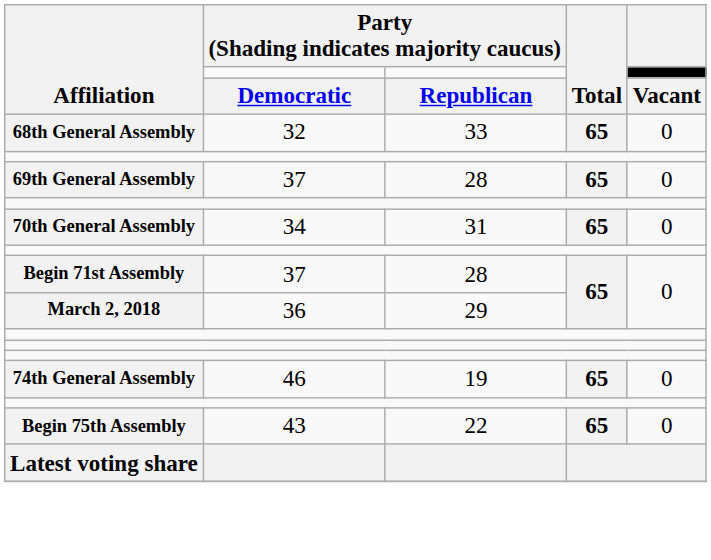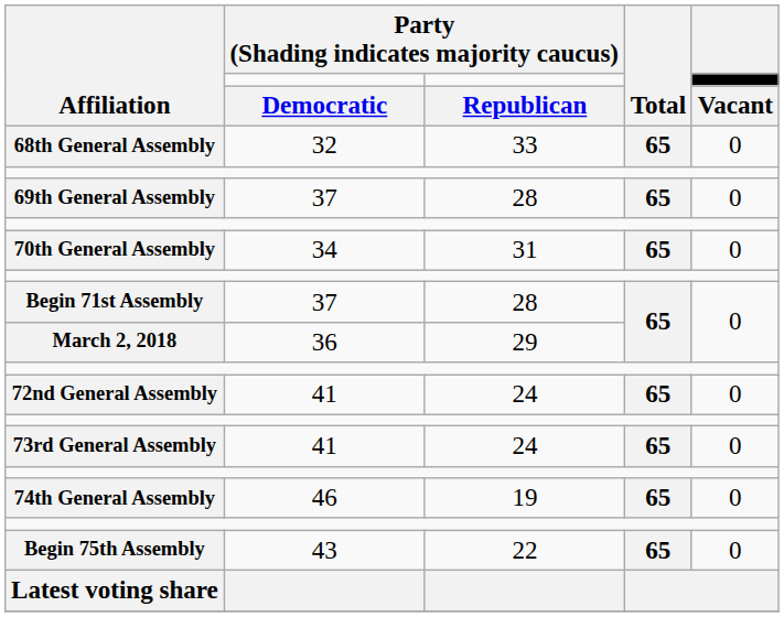+ row: 72nd General Assembly | 41 | 24 | 65 | 0
+ row: 73rd General Assembly | 41 | 24 | 65 | 0
